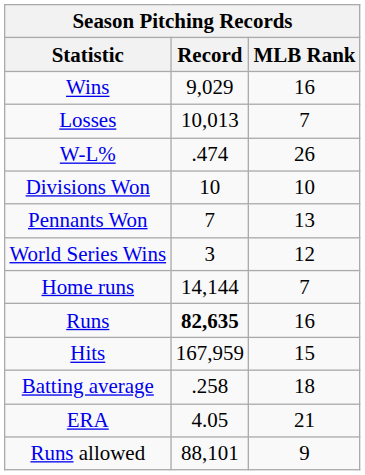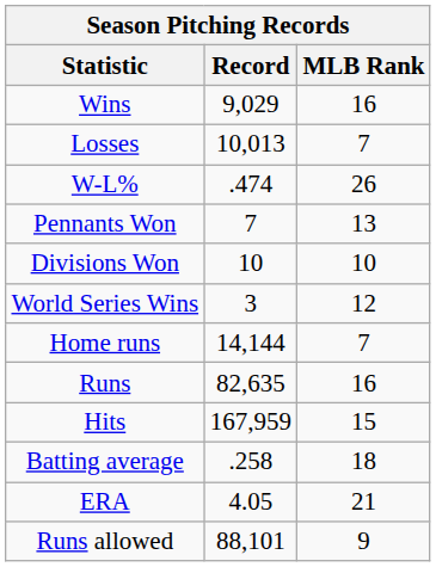rows swapped: Divisions Won <-> Pennants Won
Runs | Record: bold -> normal
